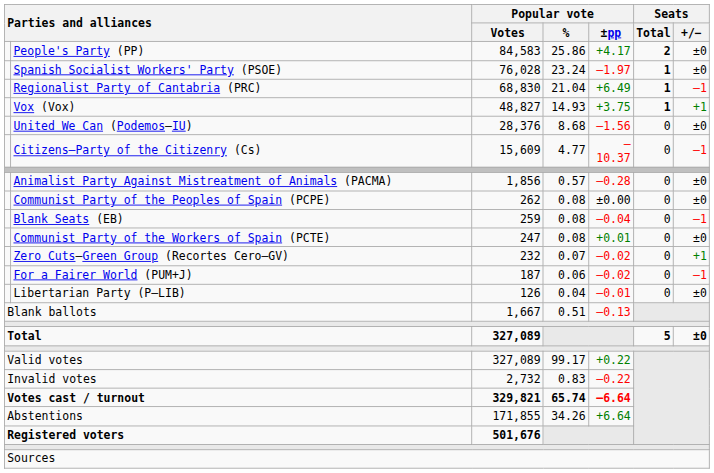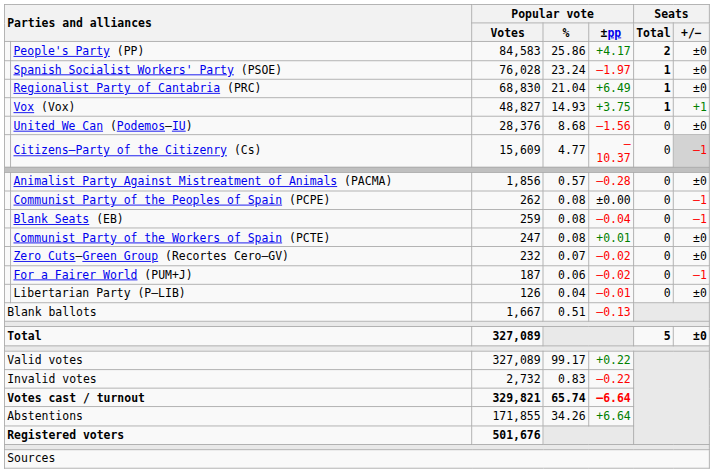Regionalist Party of Cantabria (PRC) | Seats / +/−: –1 -> ±0
Citizens–Party of the Citizenry (Cs) | Seats / +/−: no background -> lightgrey background
Communist Party of the Peoples of Spain (PCPE) | Seats / +/−: ±0 -> –1
Zero Cuts–Green Group (Recortes Cero–GV) | Seats / +/−: +1 -> ±0
